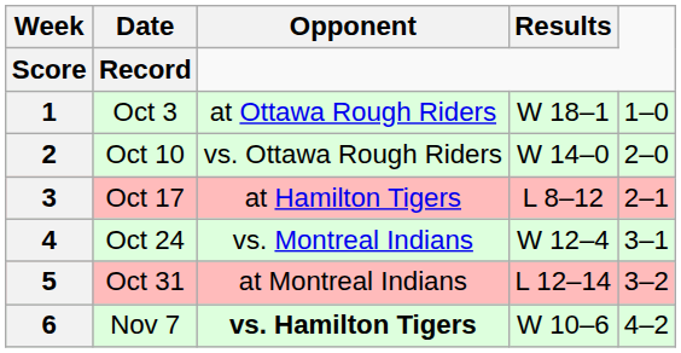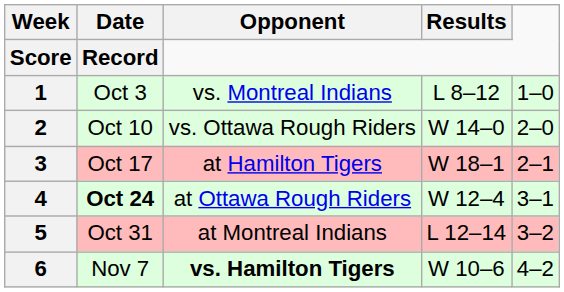1 | Opponent: at Ottawa Rough Riders -> vs. Montreal Indians
1 | Results: W 18–1 -> L 8–12
3 | Results: L 8–12 -> W 18–1
4 | Date / Record: normal -> bold
4 | Opponent: vs. Montreal Indians -> at Ottawa Rough Riders
